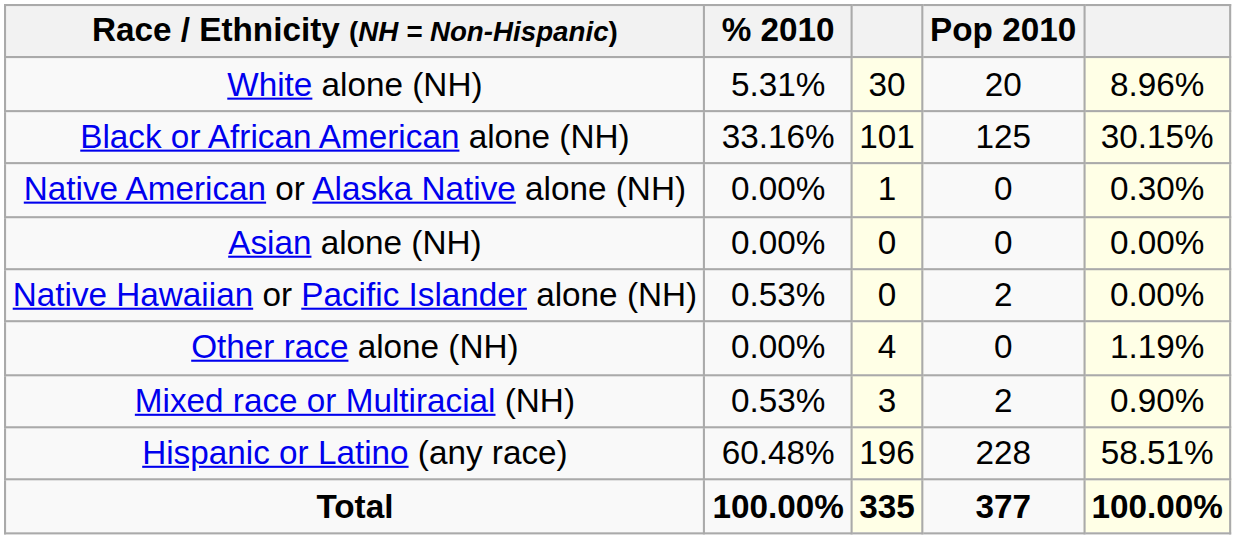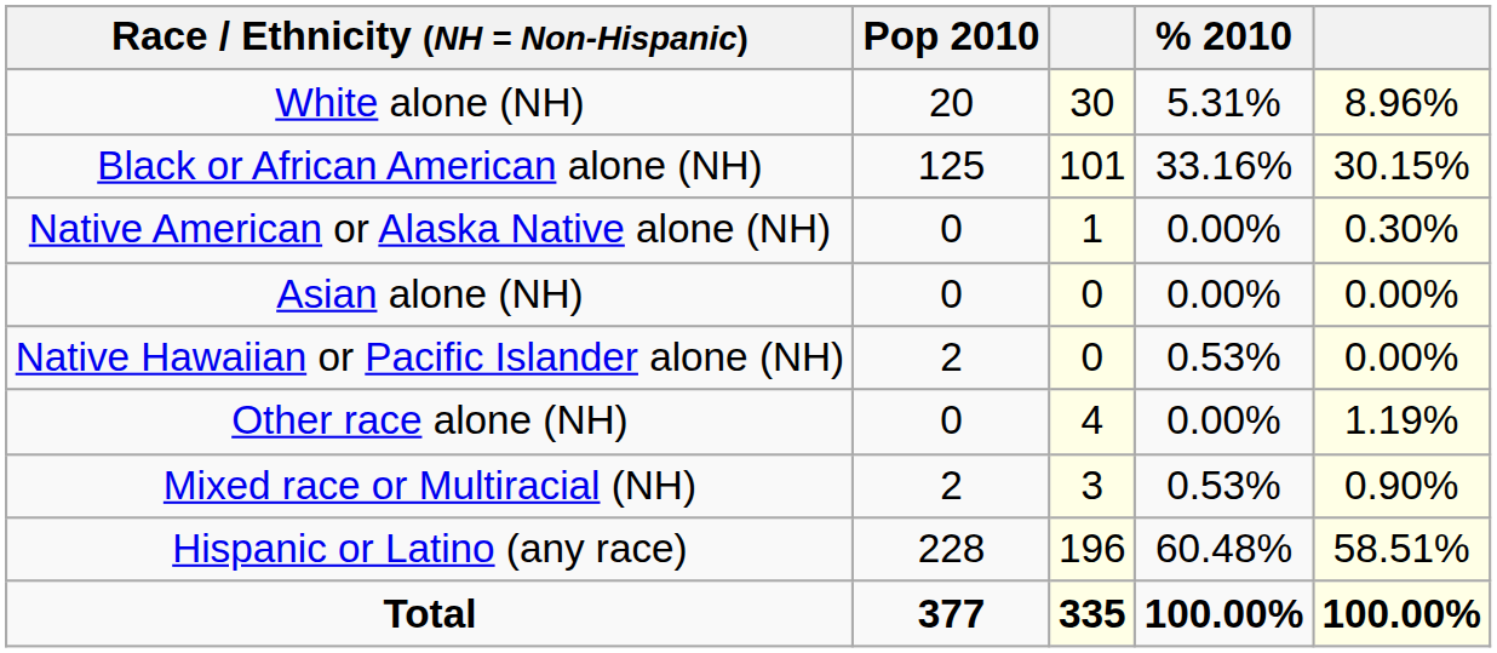columns swapped: Pop 2010 <-> % 2010
